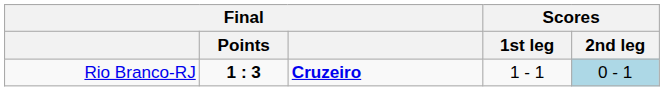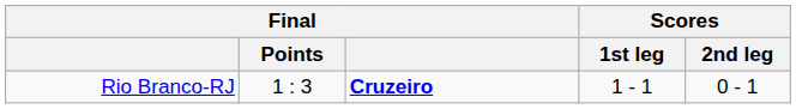Rio Branco-RJ | Final / Points: bold -> normal
Rio Branco-RJ | Scores / 2nd leg: lightblue background -> no background
